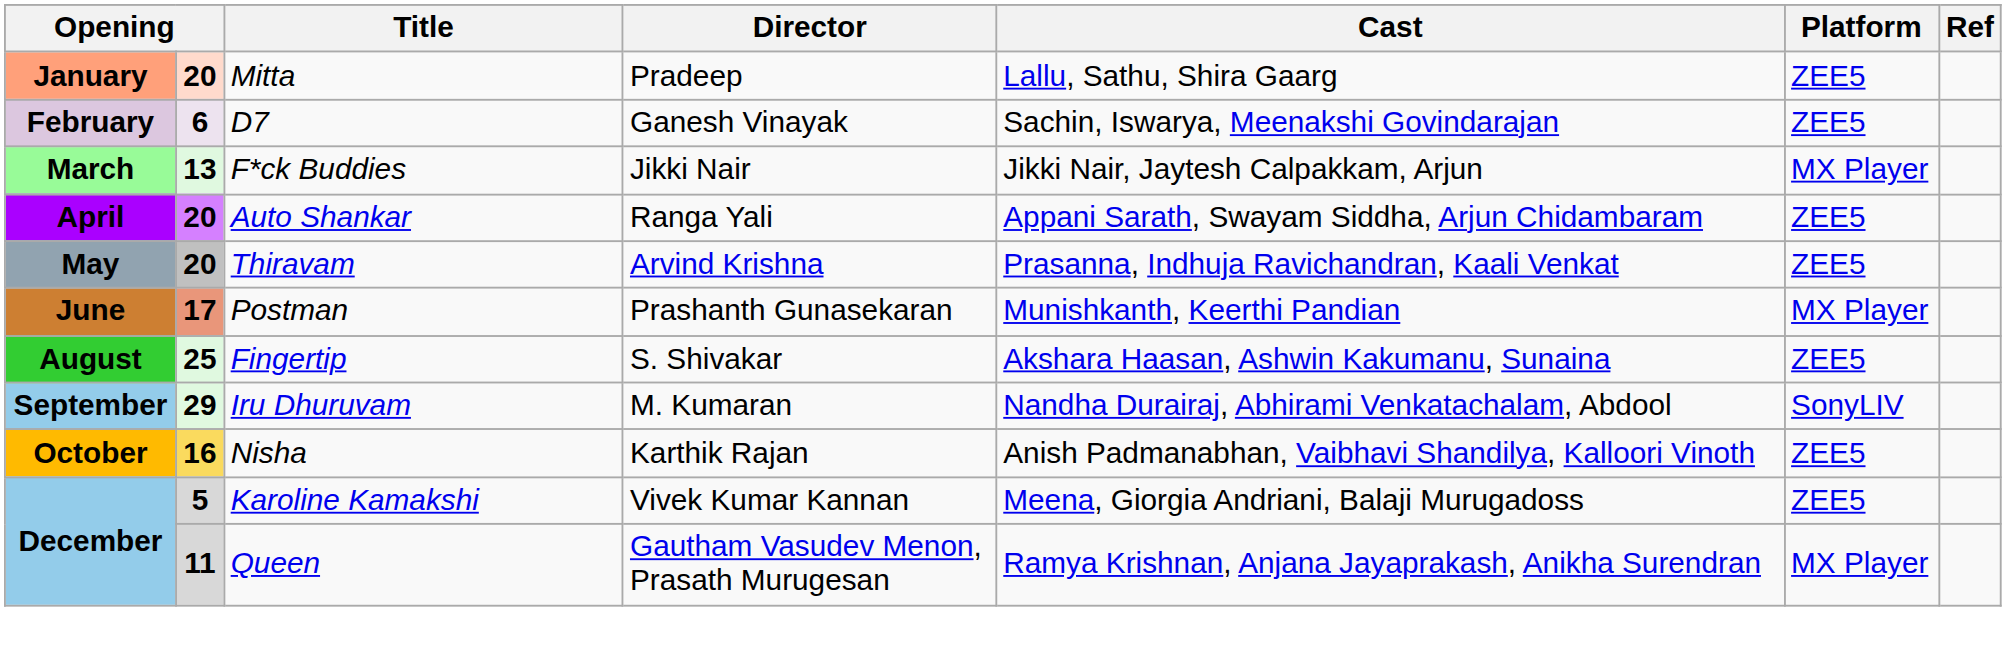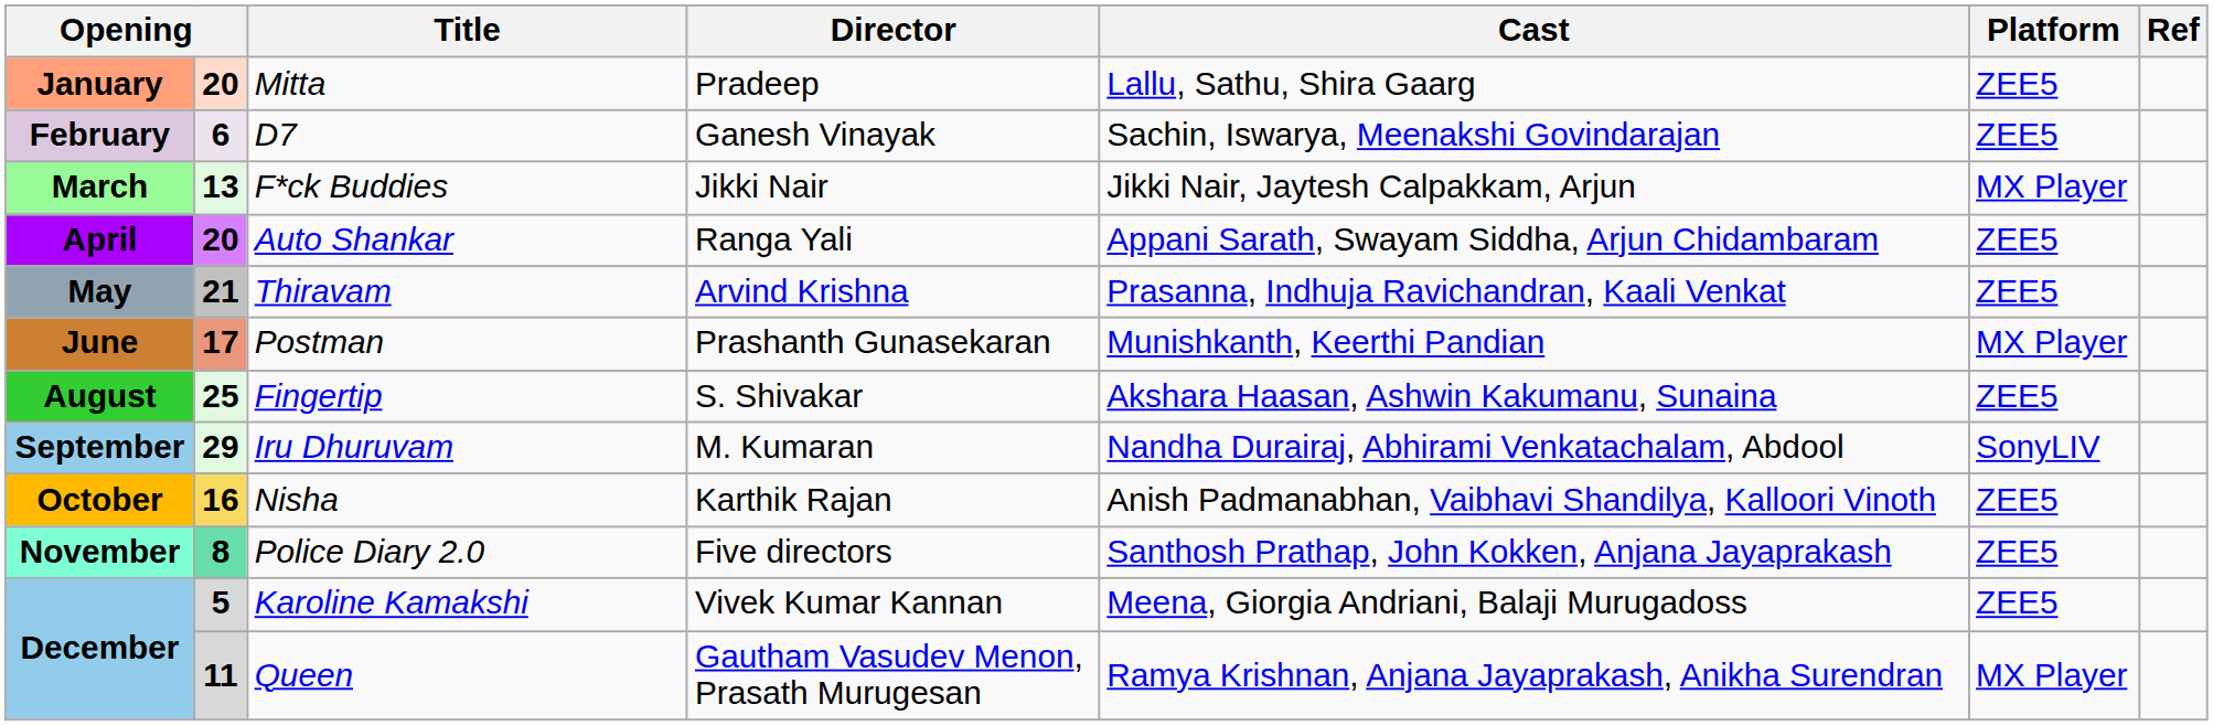Thiravam | column 2: 20 -> 21
+ row: November | 8 | Police Diary 2.0 | Five directors | Santhosh Prathap, John Kokken, Anjana Jayaprakash | ZEE5
